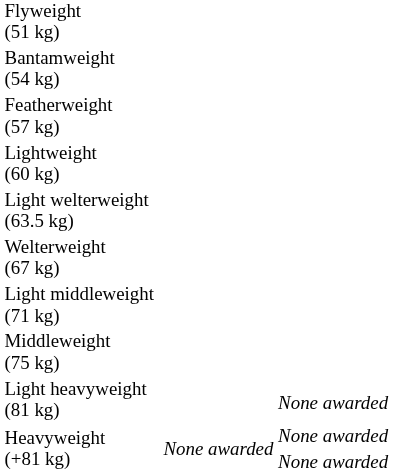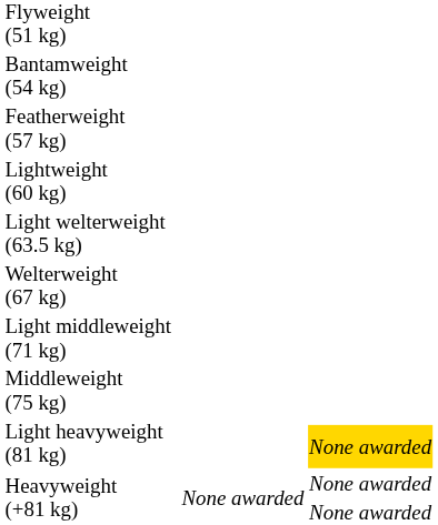Light heavyweight (81 kg) / None awarded | column 3: no background -> gold background
